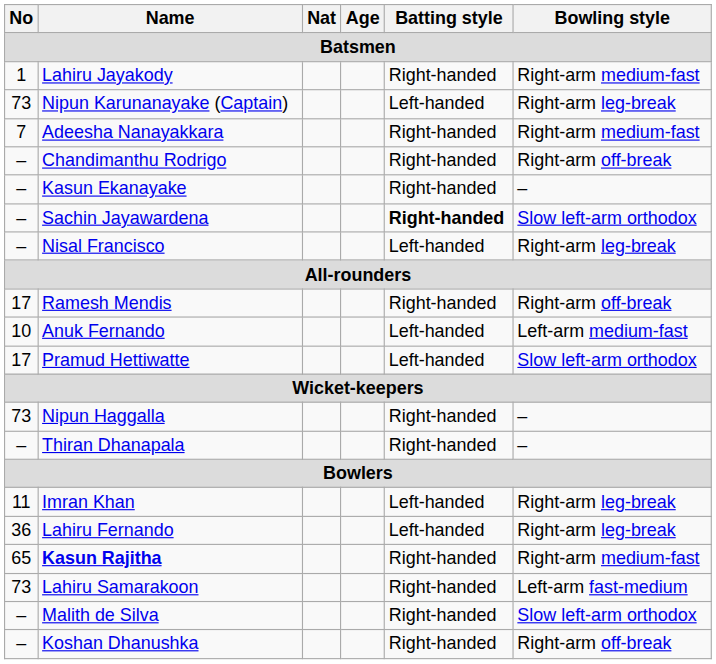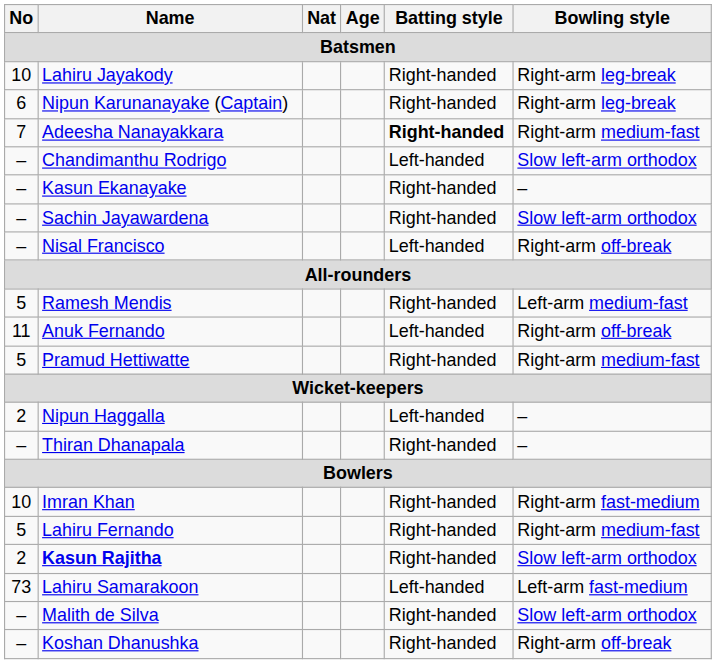Lahiru Jayakody | No: 1 -> 10
Lahiru Jayakody | Bowling style: Right-arm medium-fast -> Right-arm leg-break
Nipun Karunanayake (Captain) | No: 73 -> 6
Nipun Karunanayake (Captain) | Batting style: Left-handed -> Right-handed
Adeesha Nanayakkara | Batting style: normal -> bold
Chandimanthu Rodrigo | Batting style: Right-handed -> Left-handed
Chandimanthu Rodrigo | Bowling style: Right-arm off-break -> Slow left-arm orthodox
Sachin Jayawardena | Batting style: bold -> normal
Nisal Francisco | Bowling style: Right-arm leg-break -> Right-arm off-break
Ramesh Mendis | No: 17 -> 5
Ramesh Mendis | Bowling style: Right-arm off-break -> Left-arm medium-fast
Anuk Fernando | No: 10 -> 11
Anuk Fernando | Bowling style: Left-arm medium-fast -> Right-arm off-break
Pramud Hettiwatte | No: 17 -> 5
Pramud Hettiwatte | Batting style: Left-handed -> Right-handed
Pramud Hettiwatte | Bowling style: Slow left-arm orthodox -> Right-arm medium-fast
Nipun Haggalla | No: 73 -> 2
Nipun Haggalla | Batting style: Right-handed -> Left-handed
Imran Khan | No: 11 -> 10
Imran Khan | Batting style: Left-handed -> Right-handed
Imran Khan | Bowling style: Right-arm leg-break -> Right-arm fast-medium
Lahiru Fernando | No: 36 -> 5
Lahiru Fernando | Batting style: Left-handed -> Right-handed
Lahiru Fernando | Bowling style: Right-arm leg-break -> Right-arm medium-fast
Kasun Rajitha | No: 65 -> 2
Kasun Rajitha | Bowling style: Right-arm medium-fast -> Slow left-arm orthodox
Lahiru Samarakoon | Batting style: Right-handed -> Left-handed
